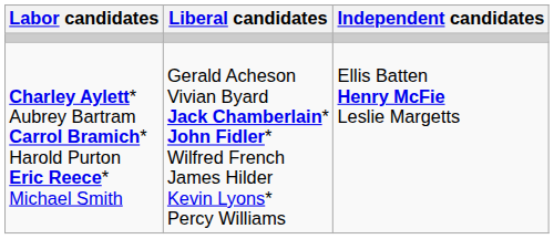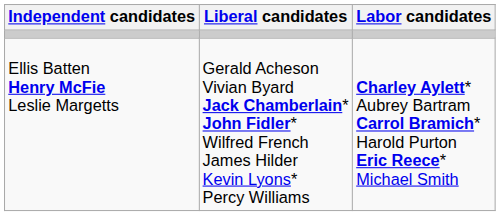columns swapped: Labor candidates <-> Independent candidates
